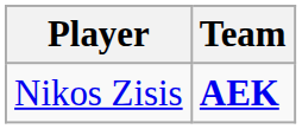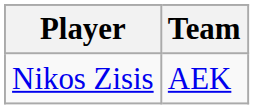Nikos Zisis | Team: bold -> normal
